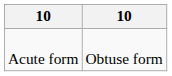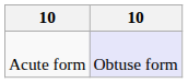Acute form | column 2: no background -> lavender background
